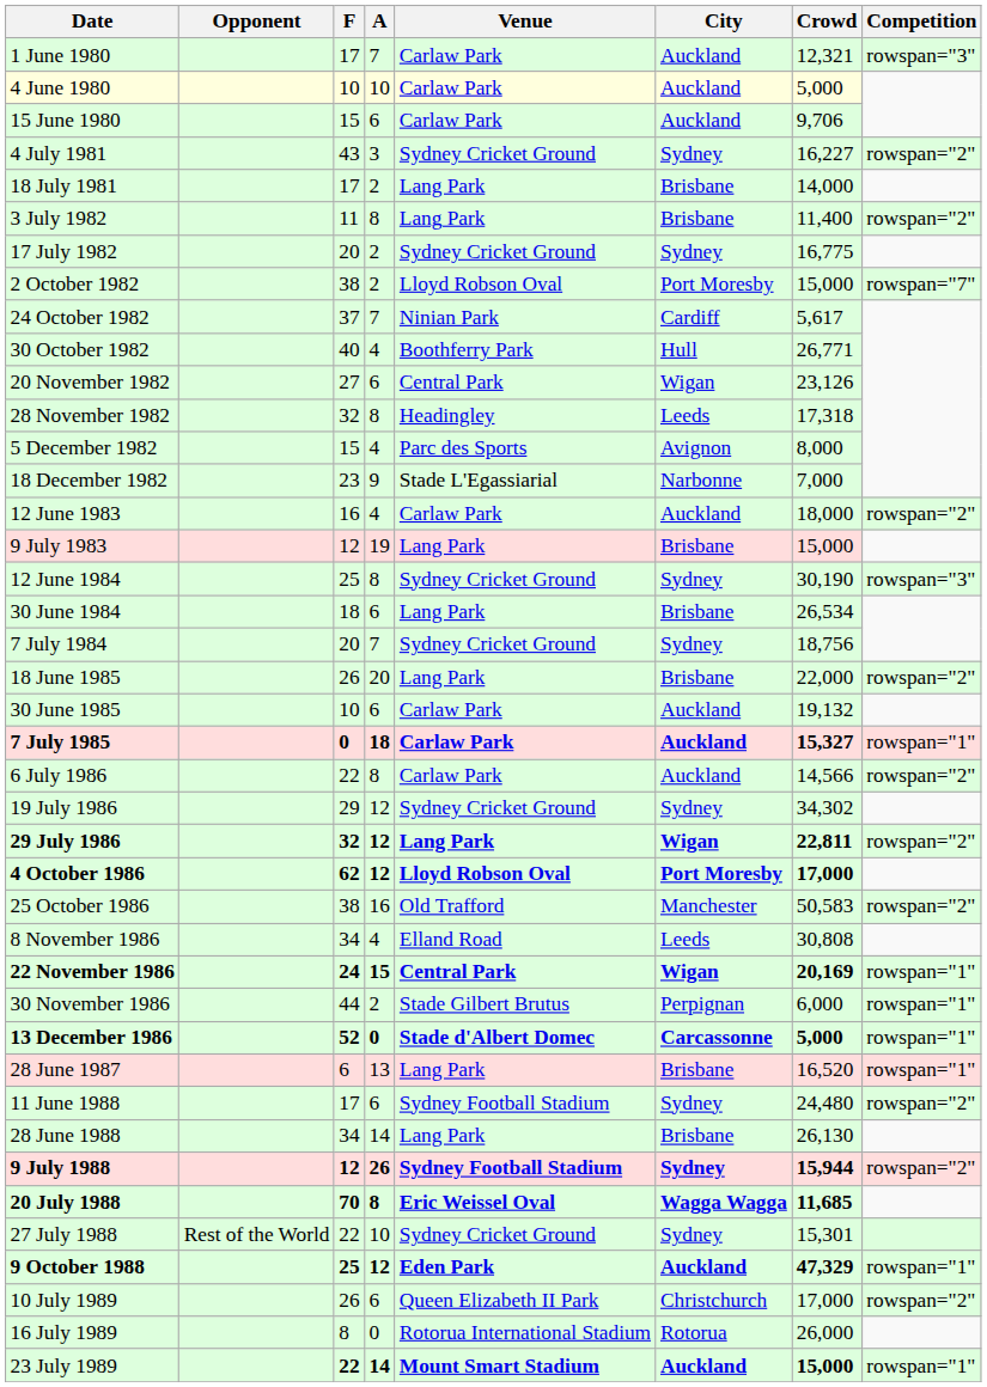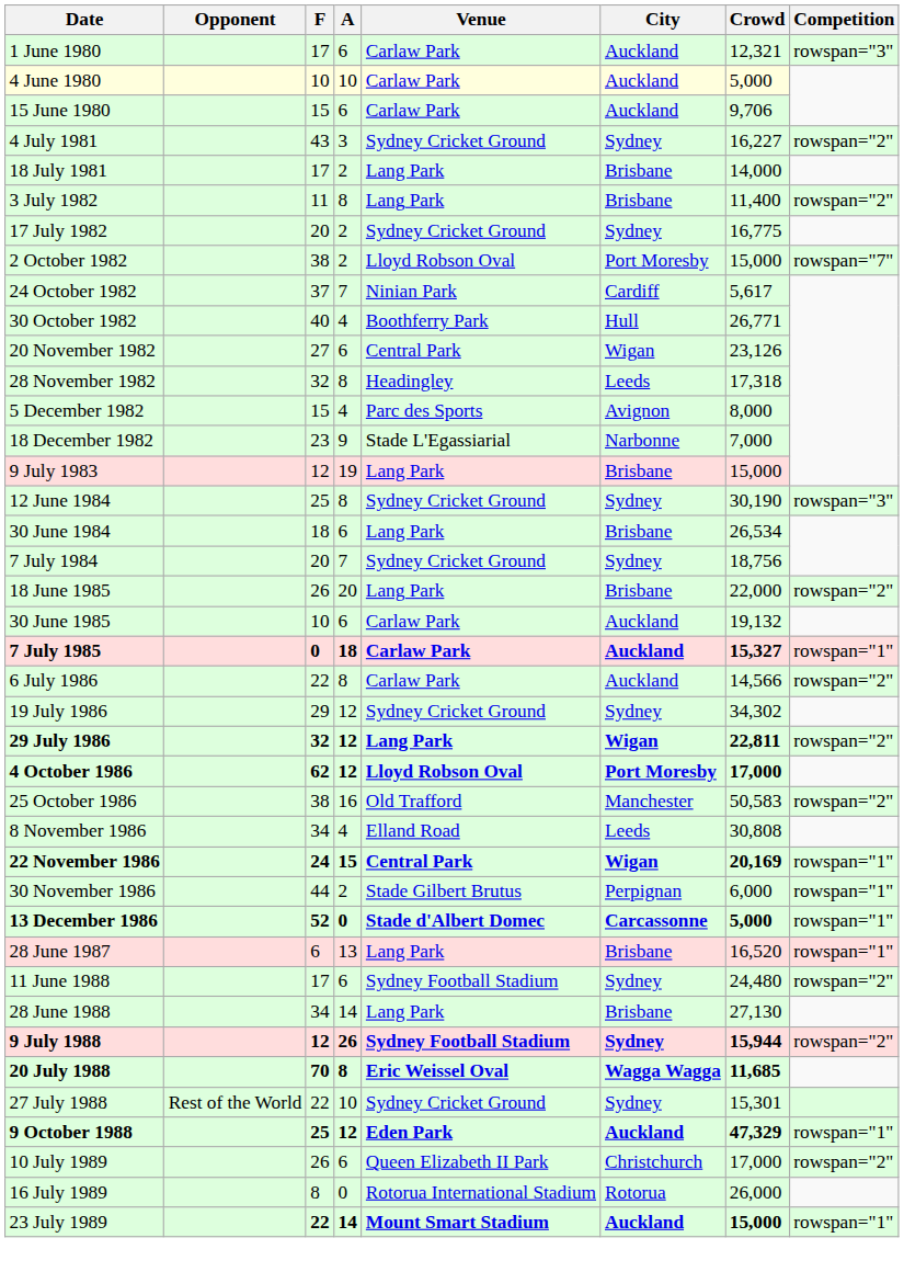1 June 1980 | A: 7 -> 6
- row: 12 June 1983 | 16 | 4 | Carlaw Park | Auckland | 18,000 | rowspan="2"
28 June 1988 | Crowd: 26,130 -> 27,130
